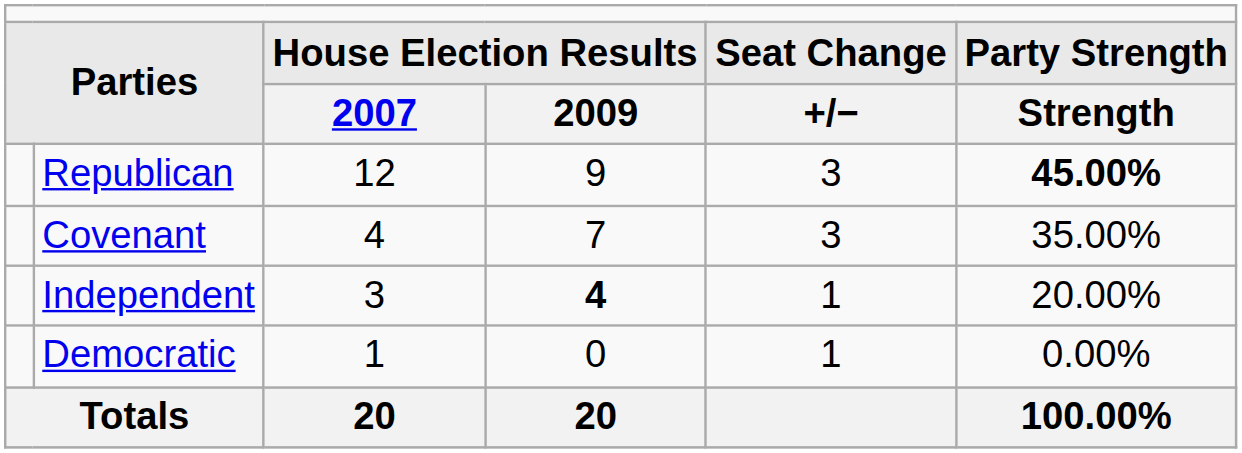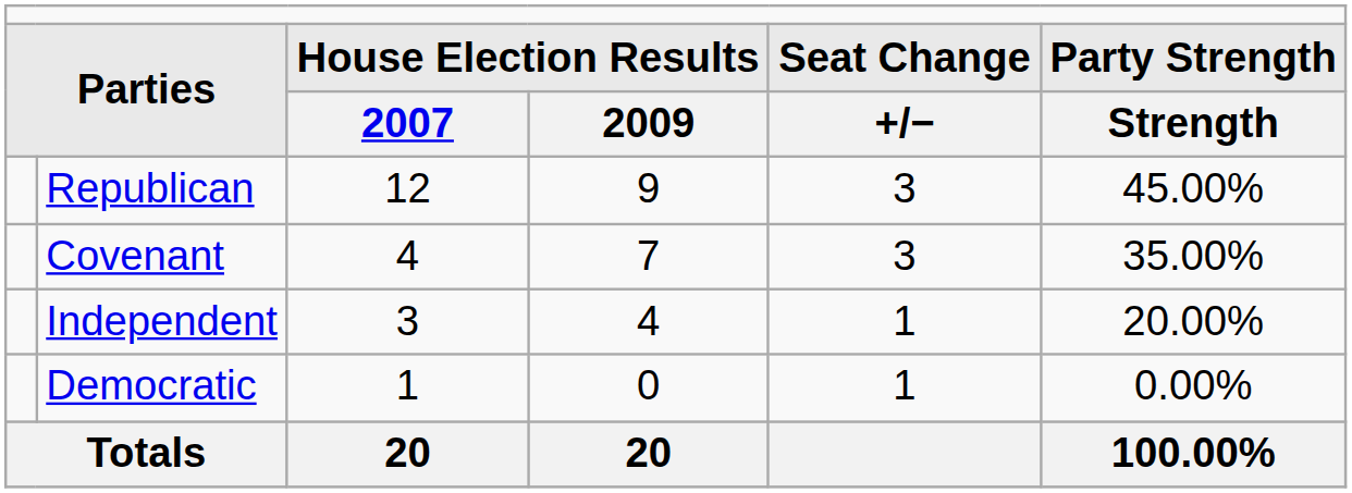Republican | column 6: bold -> normal
Independent | column 4: bold -> normal
